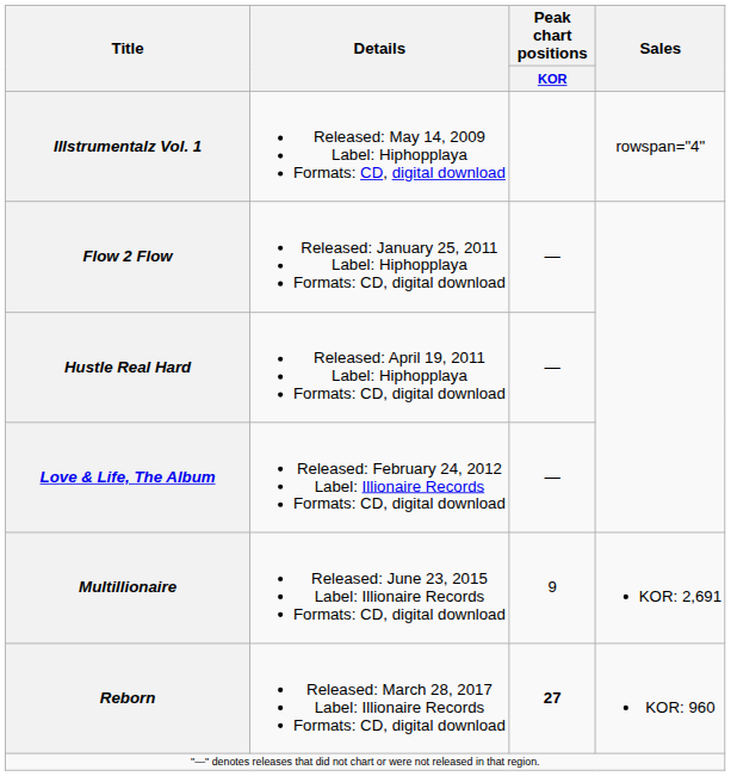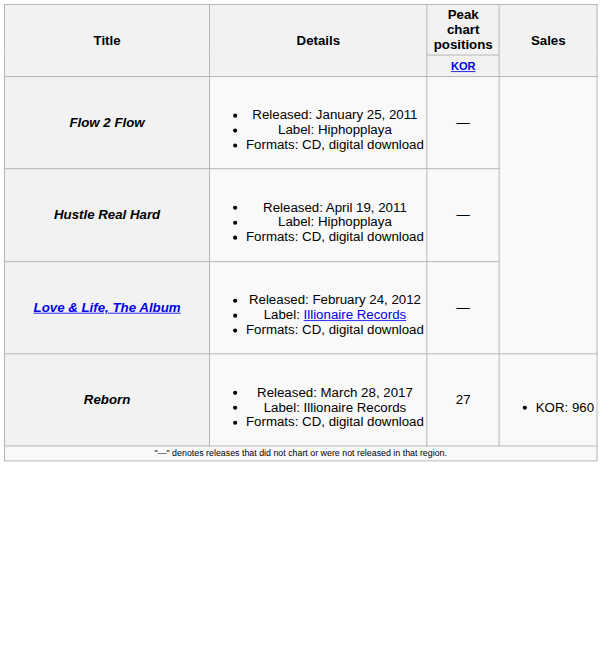- row: Illstrumentalz Vol. 1 | Released: May 14, 2009 Label: Hiphopplaya Formats: CD, digital download | rowspan="4"
- row: Multillionaire | Released: June 23, 2015 Label: Illionaire Records Formats: CD, digital download | 9 | KOR: 2,691
Reborn | Peak chart positions / KOR: bold -> normal
